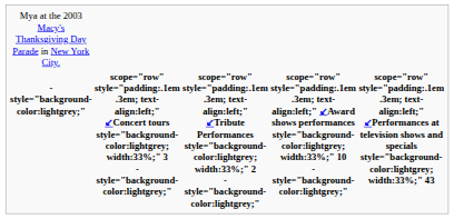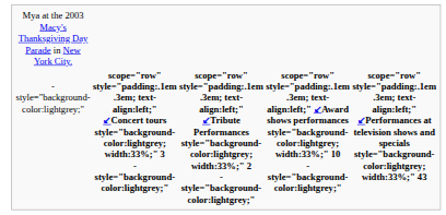- style="background-color:lightgrey;" | column 1: bold -> normal
